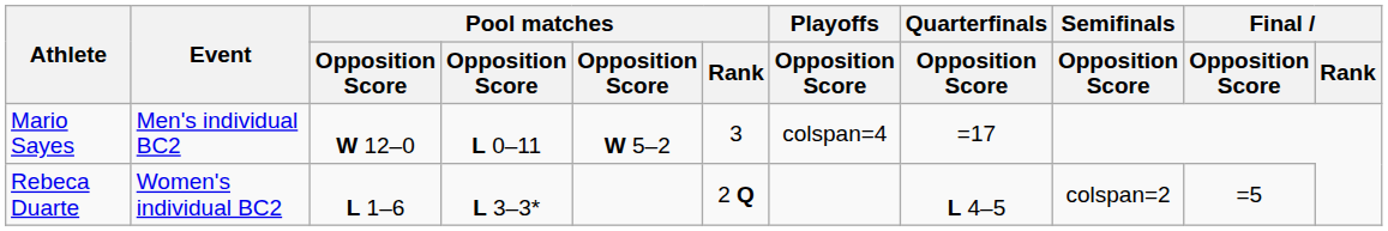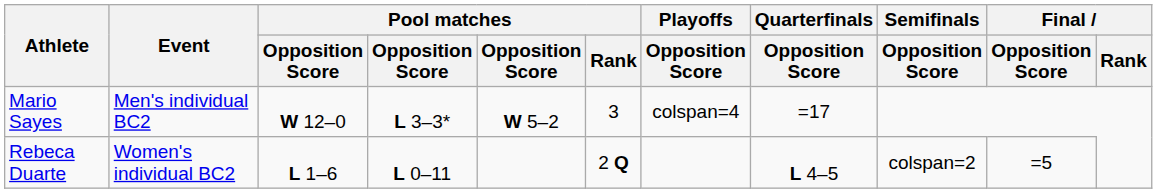Mario Sayes | column 4: L 0–11 -> L 3–3*
Rebeca Duarte | column 4: L 3–3* -> L 0–11
